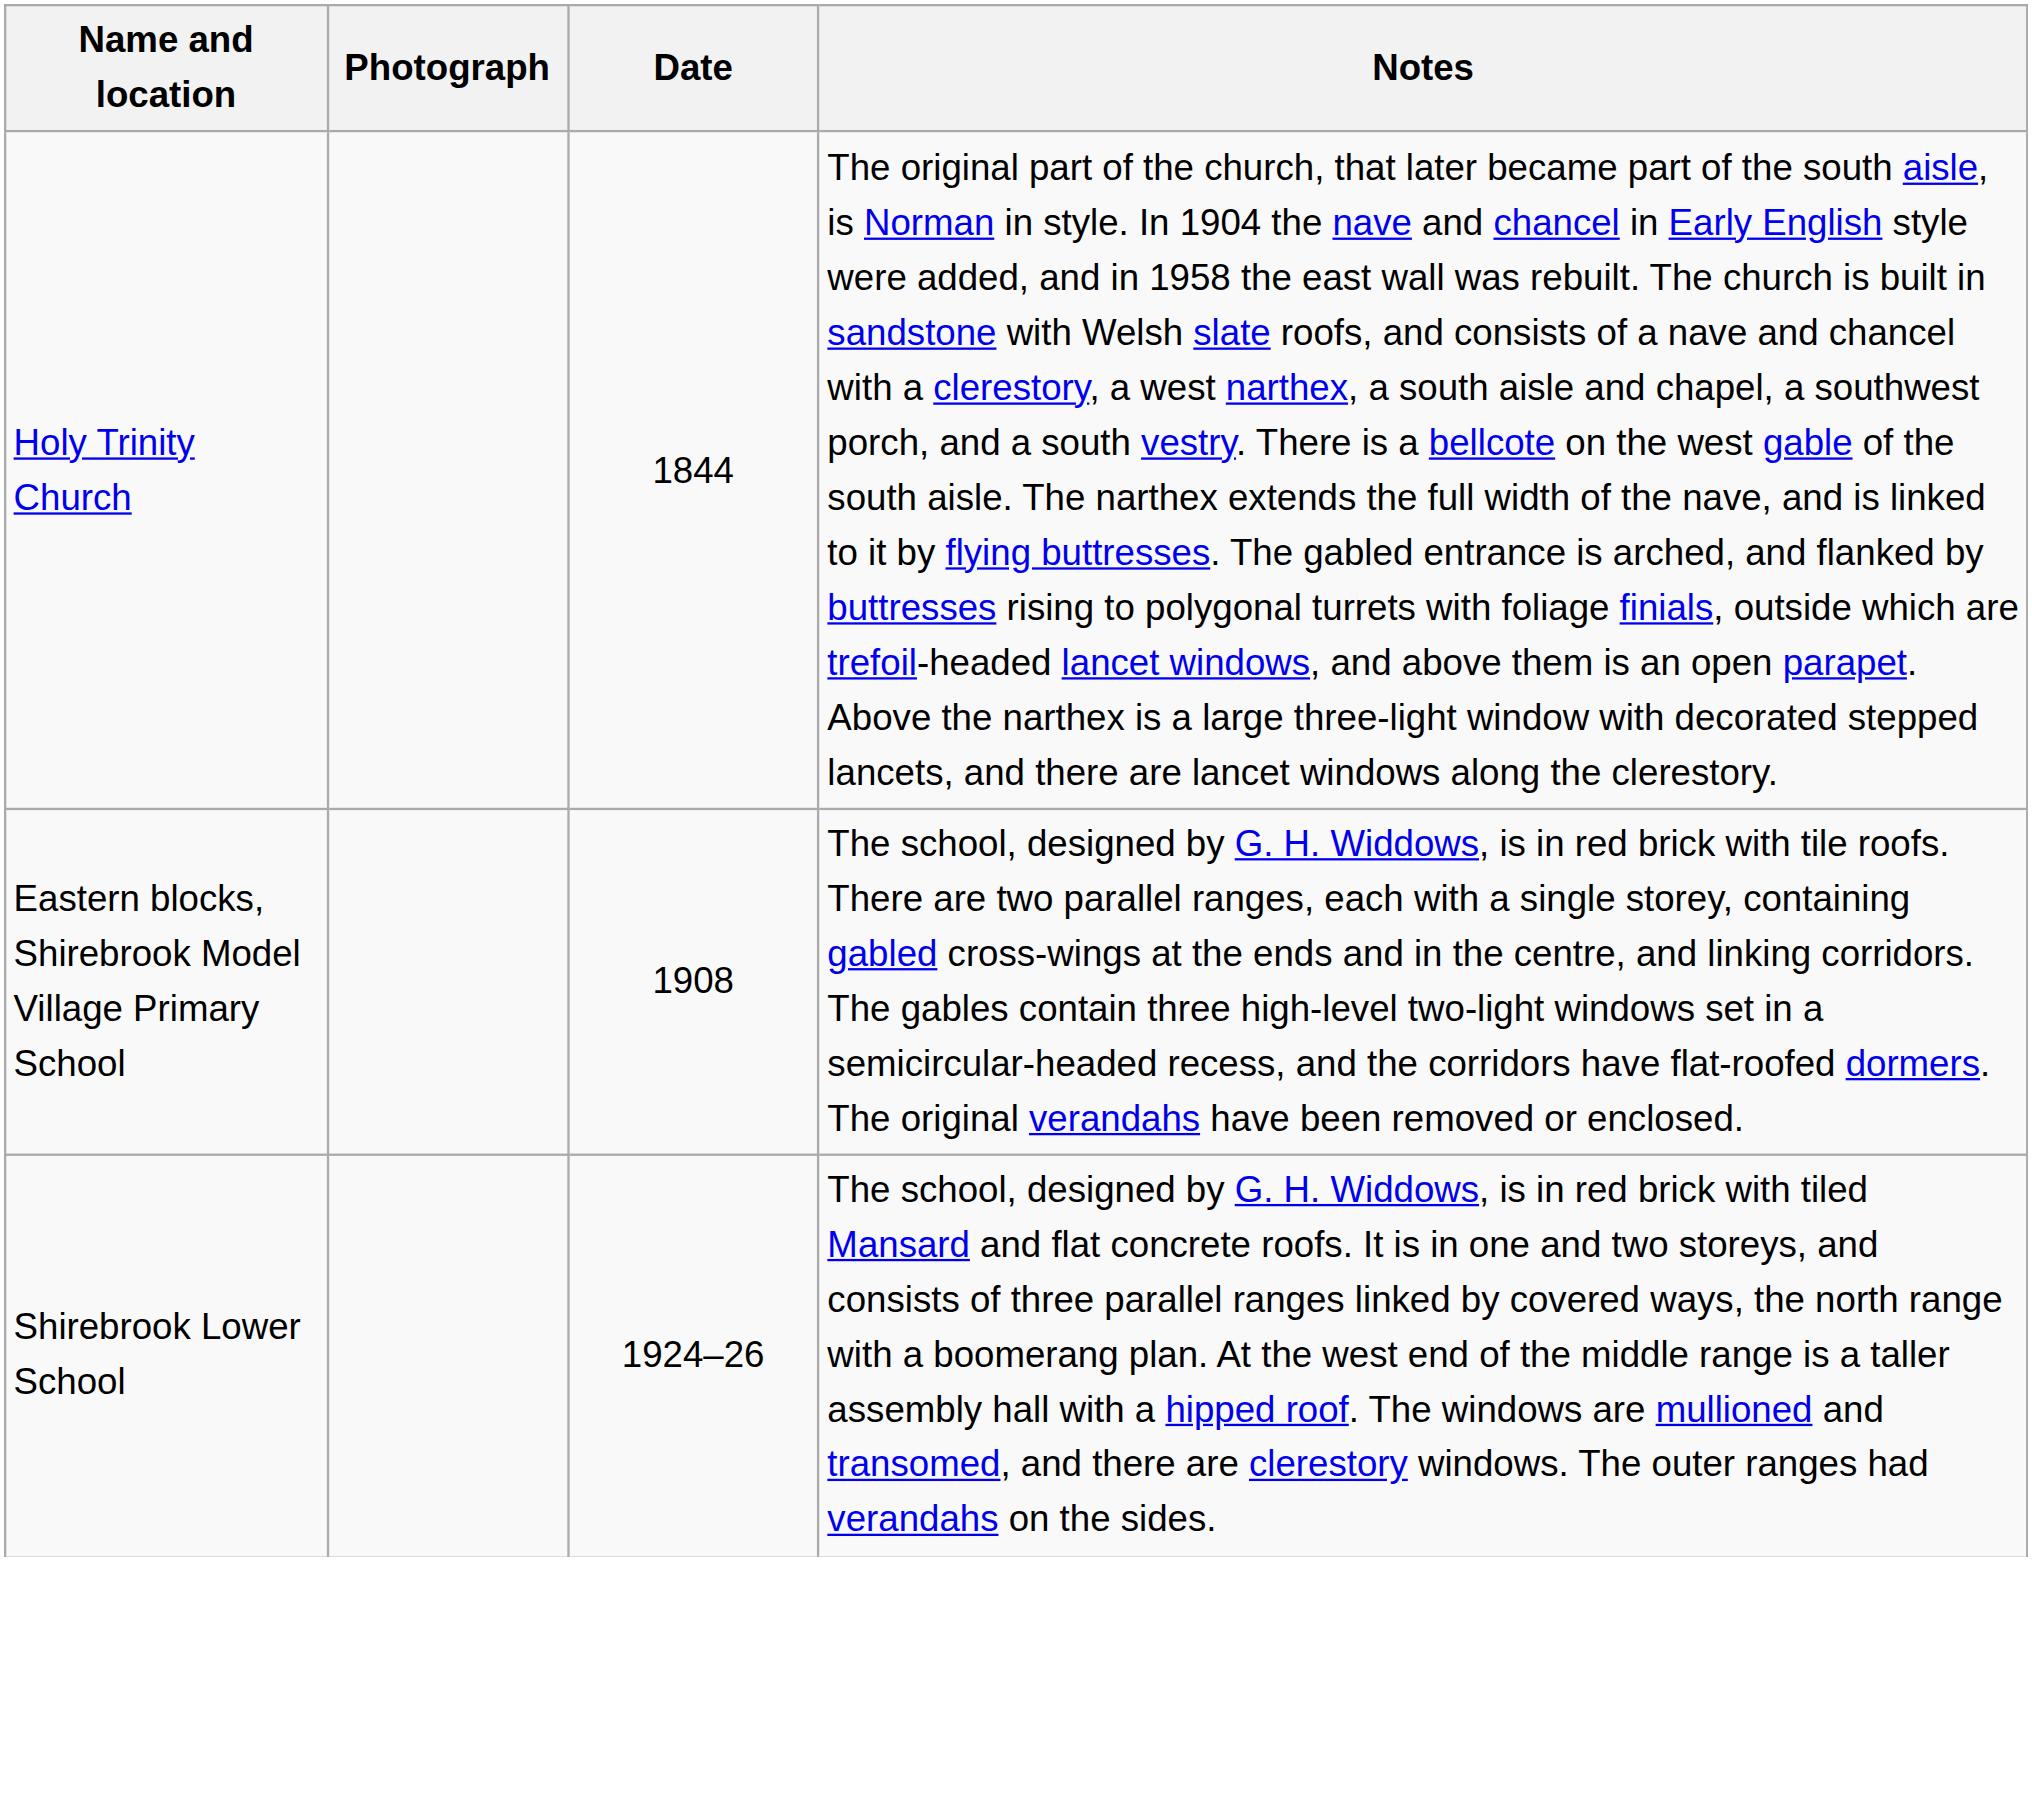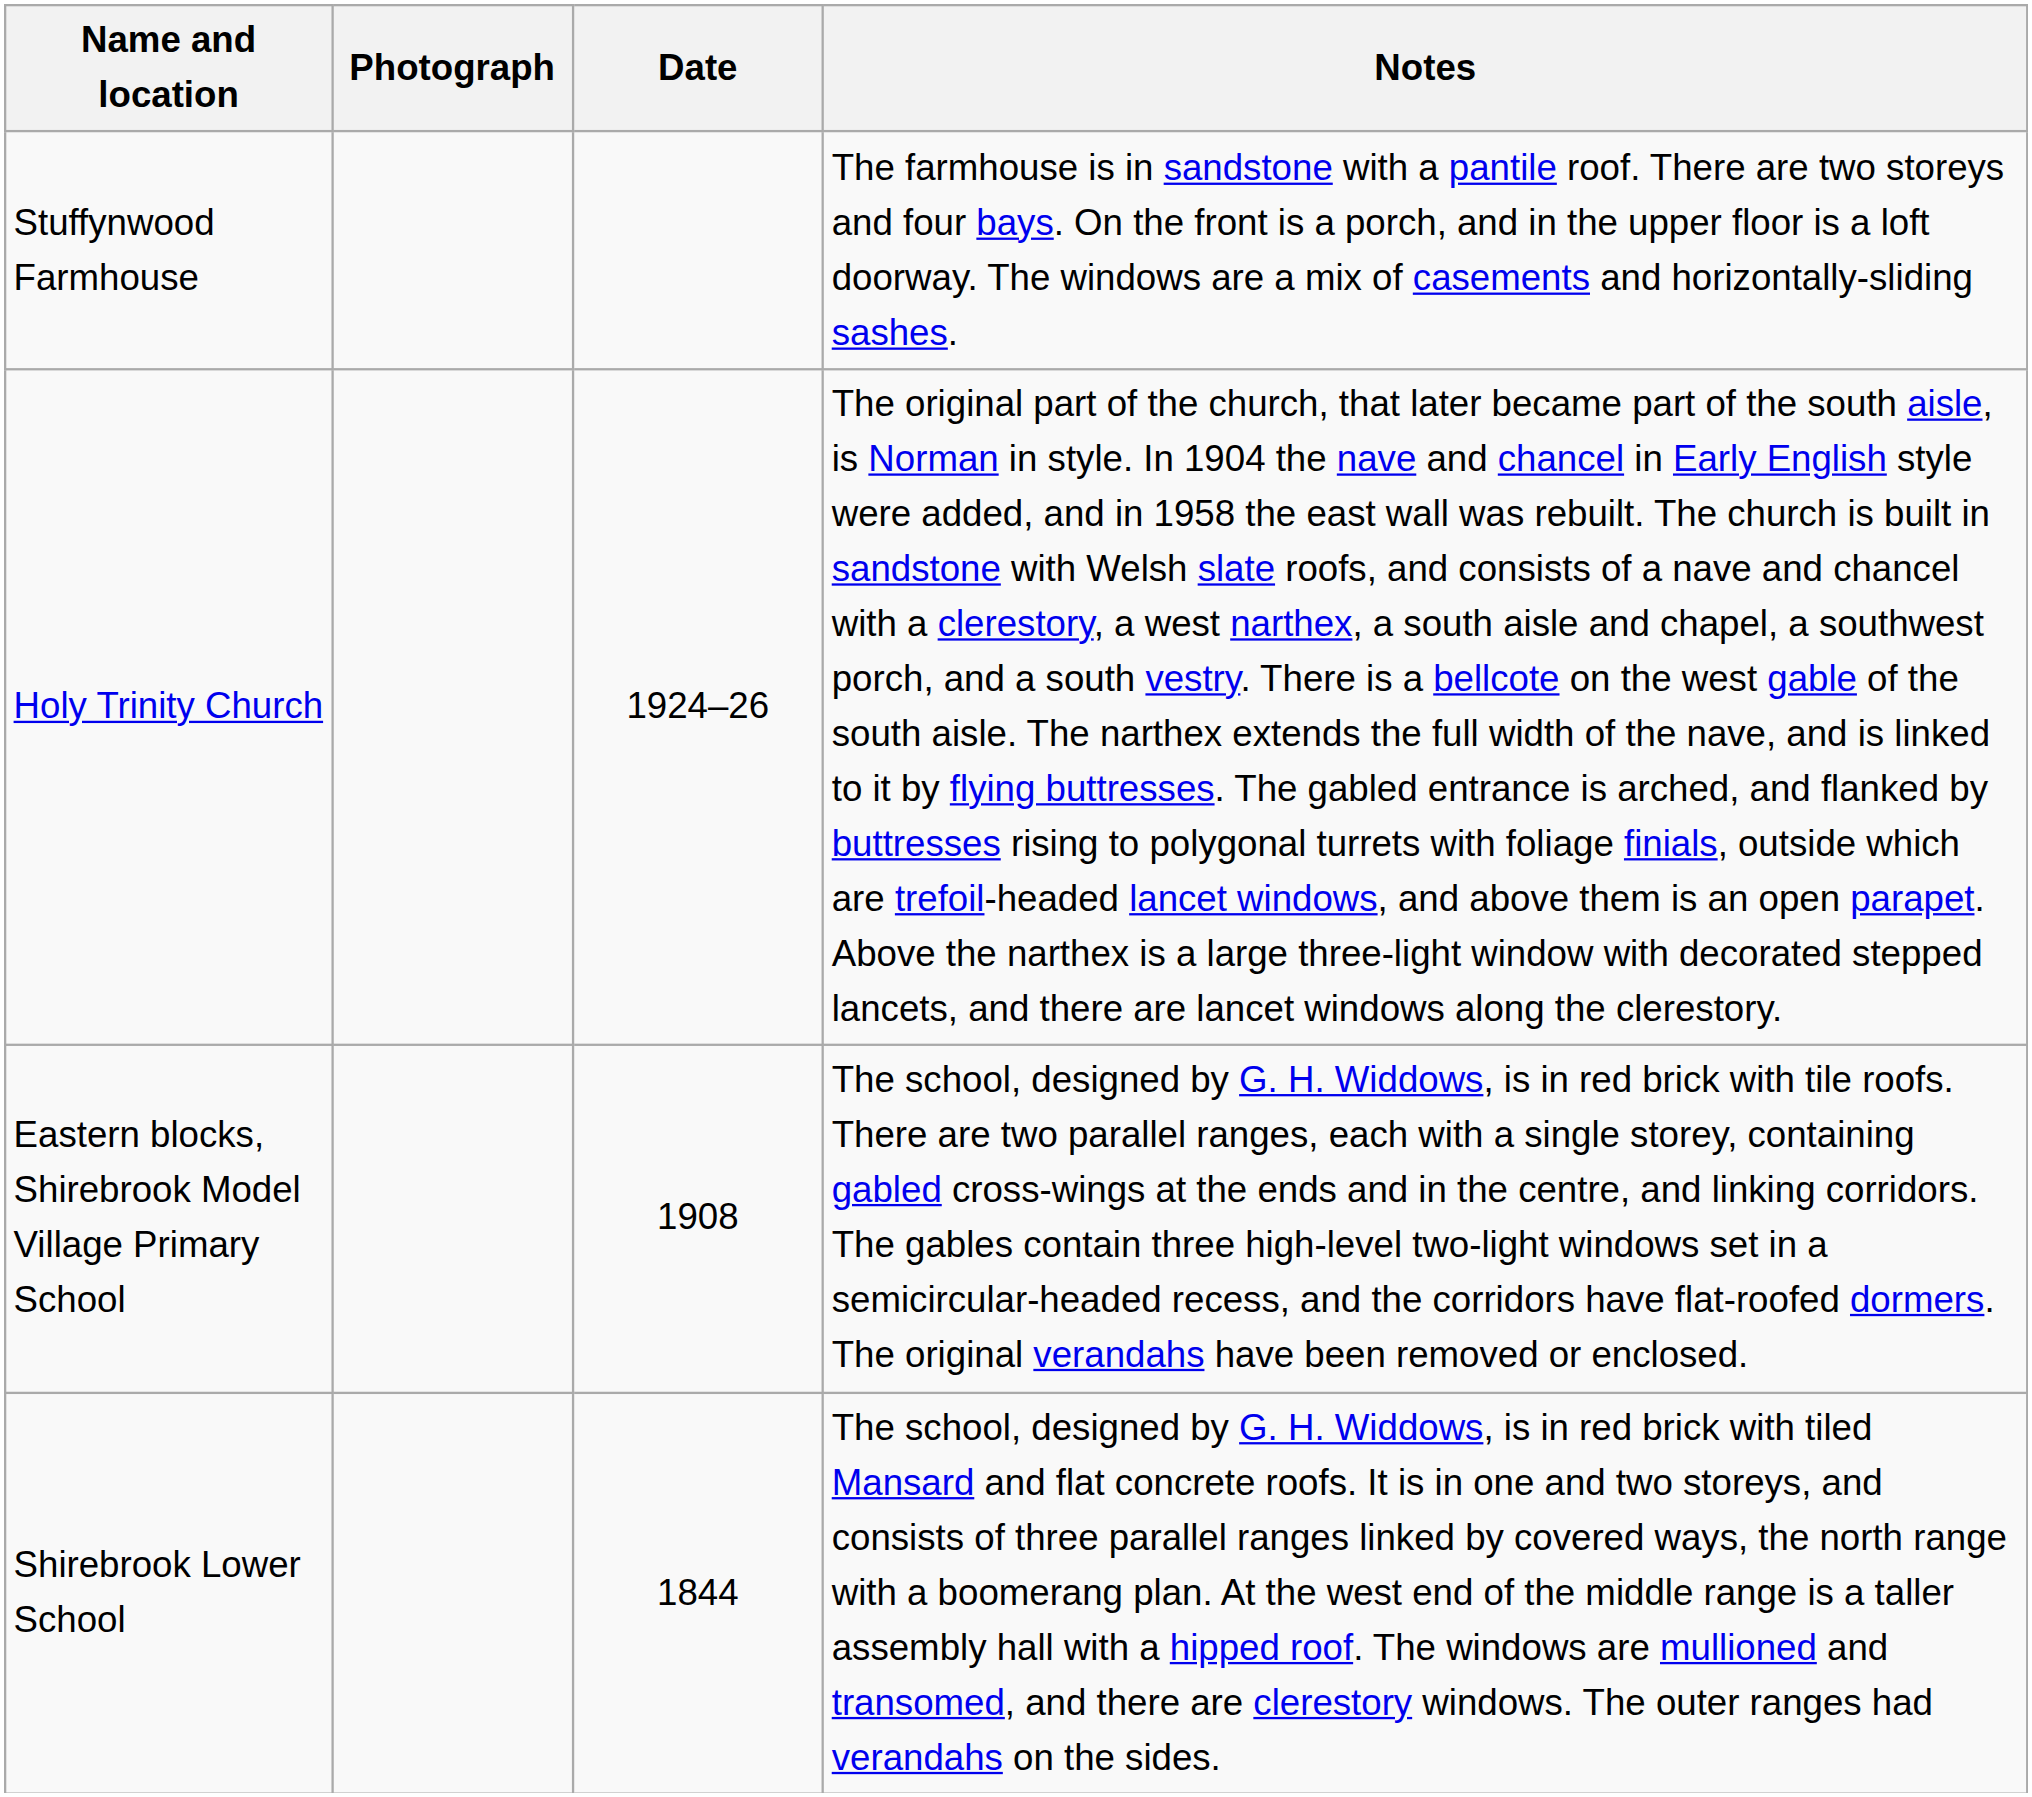+ row: Stuffynwood Farmhouse | The farmhouse is in sandstone with a pantile roof. There are two storeys and four bays. On the front is a porch, and in the upper floor is a loft doorway. The windows are a mix of casements and horizontally-sliding sashes.
Holy Trinity Church | Date: 1844 -> 1924–26
Shirebrook Lower School | Date: 1924–26 -> 1844
